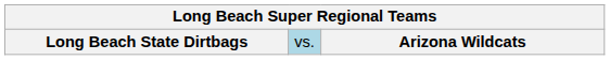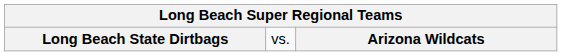Long Beach State Dirtbags | column 2: lightblue background -> no background
